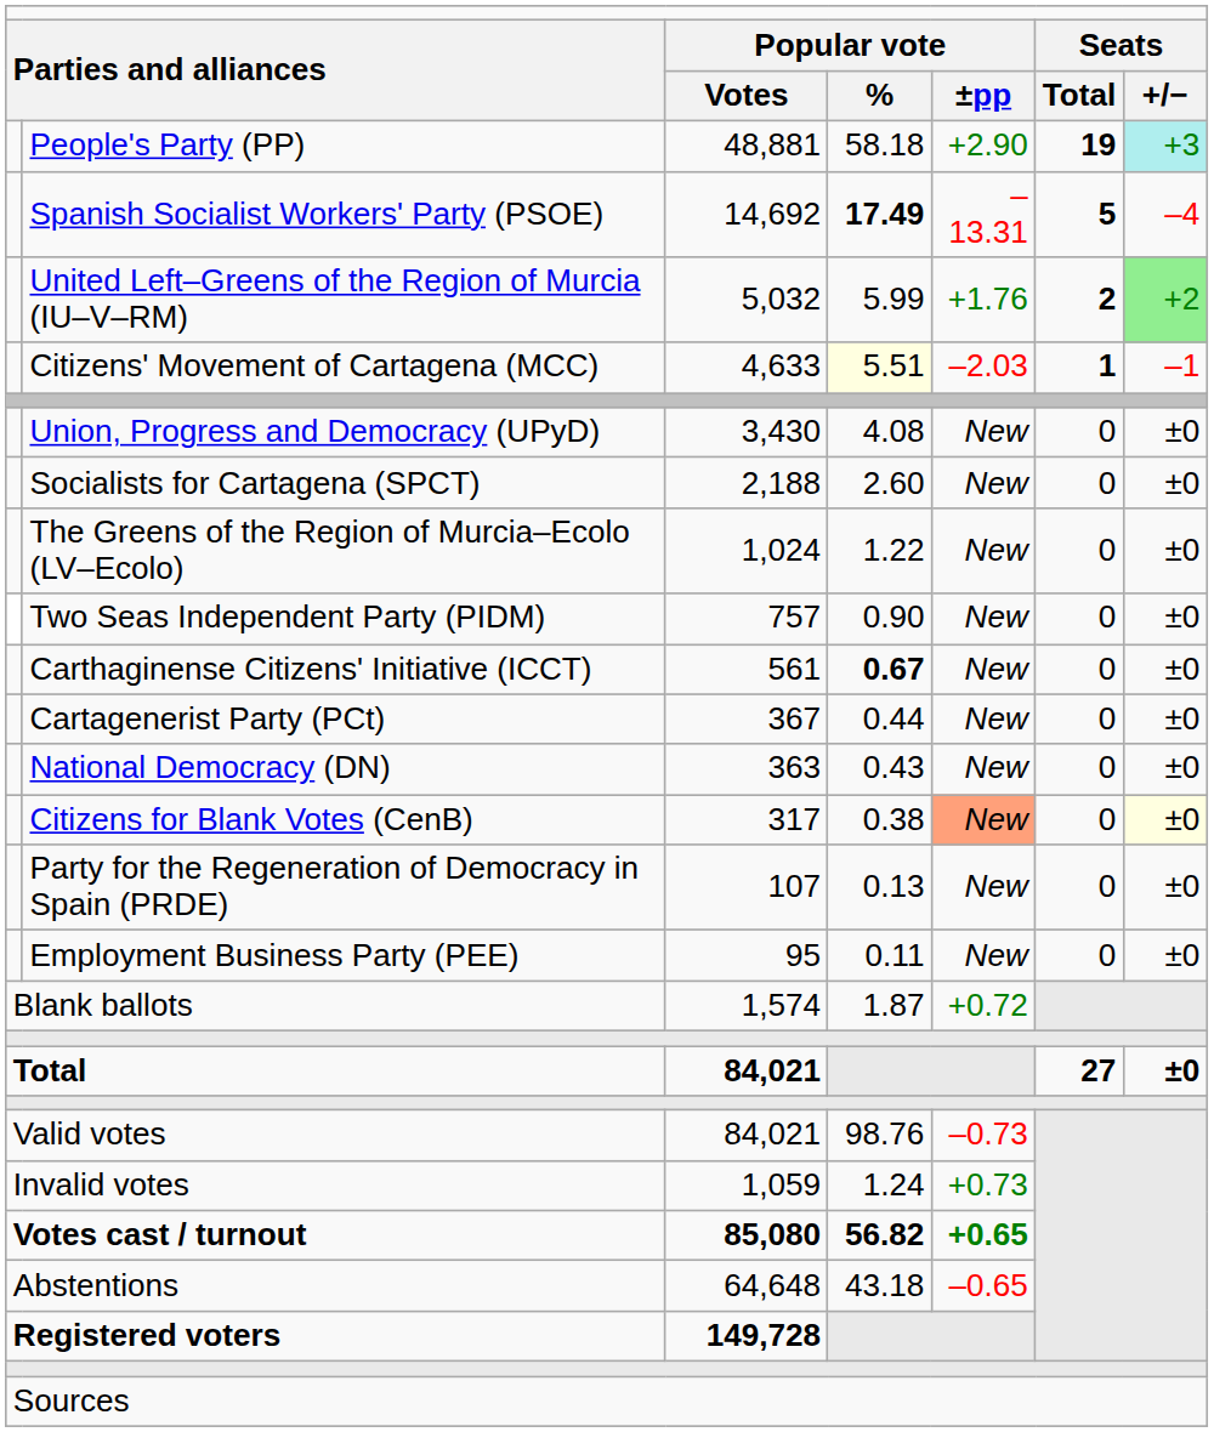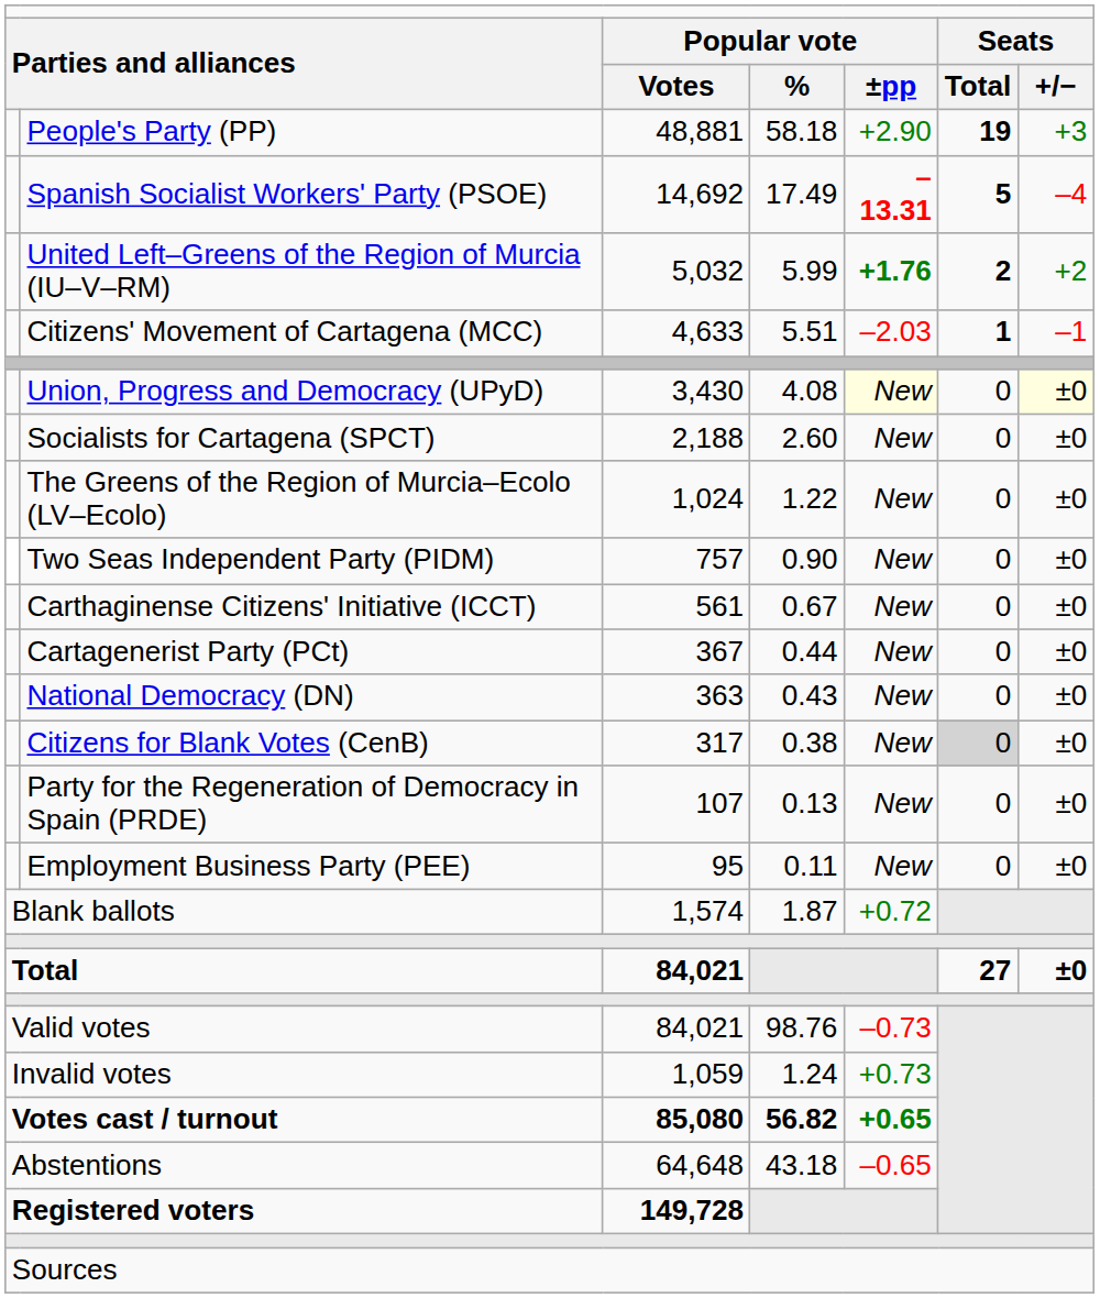People's Party (PP) | column 7: paleturquoise background -> no background
Spanish Socialist Workers' Party (PSOE) | column 4: bold -> normal
Spanish Socialist Workers' Party (PSOE) | column 5: normal -> bold
United Left–Greens of the Region of Murcia (IU–V–RM) | column 5: normal -> bold
United Left–Greens of the Region of Murcia (IU–V–RM) | column 7: lightgreen background -> no background
Citizens' Movement of Cartagena (MCC) | column 4: lightyellow background -> no background
Union, Progress and Democracy (UPyD) | column 5: no background -> lightyellow background
Union, Progress and Democracy (UPyD) | column 7: no background -> lightyellow background
Carthaginense Citizens' Initiative (ICCT) | column 4: bold -> normal
Citizens for Blank Votes (CenB) | column 5: lightsalmon background -> no background
Citizens for Blank Votes (CenB) | column 6: no background -> lightgrey background
Citizens for Blank Votes (CenB) | column 7: lightyellow background -> no background
